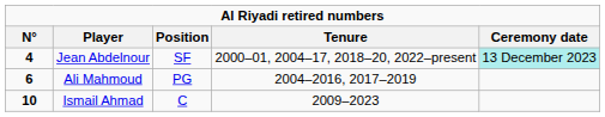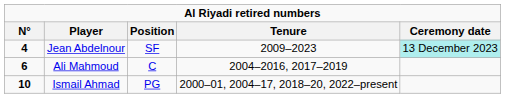Jean Abdelnour | Tenure: 2000–01, 2004–17, 2018–20, 2022–present -> 2009–2023
Ali Mahmoud | Position: PG -> C
Ismail Ahmad | Position: C -> PG
Ismail Ahmad | Tenure: 2009–2023 -> 2000–01, 2004–17, 2018–20, 2022–present
